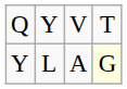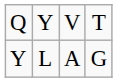row 2 | column 4: lightyellow background -> no background
